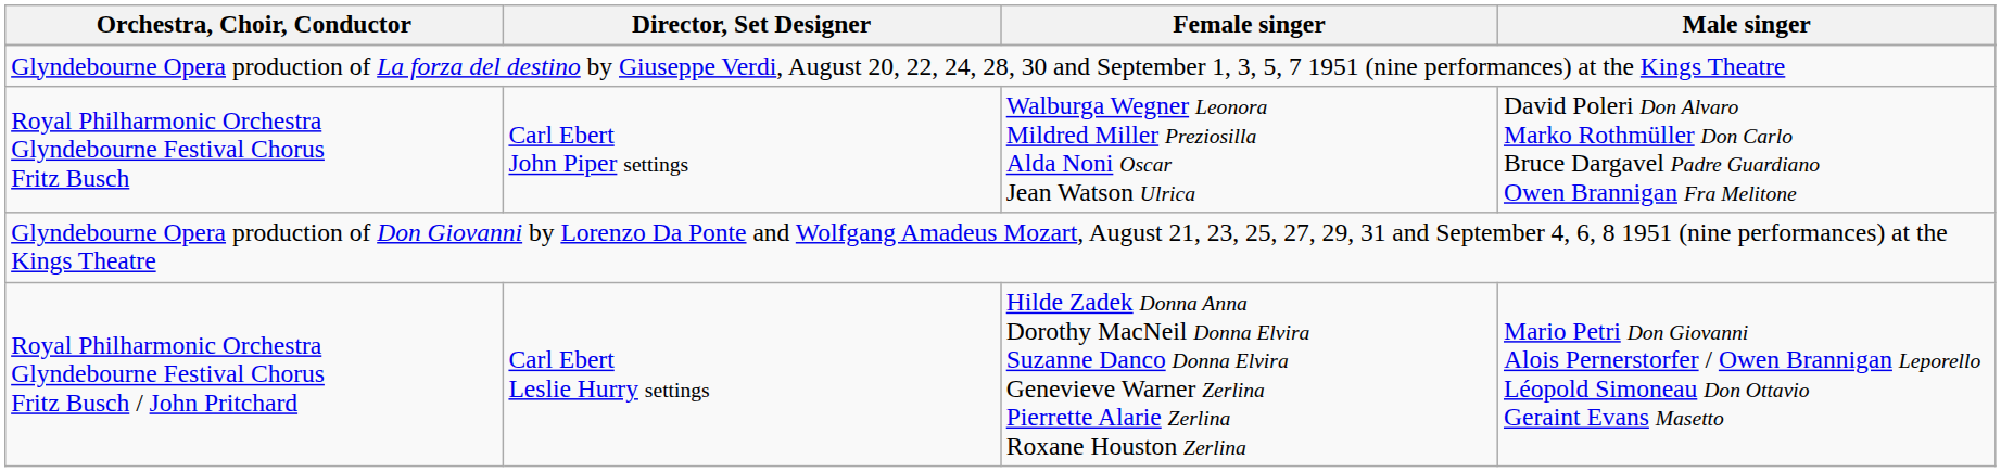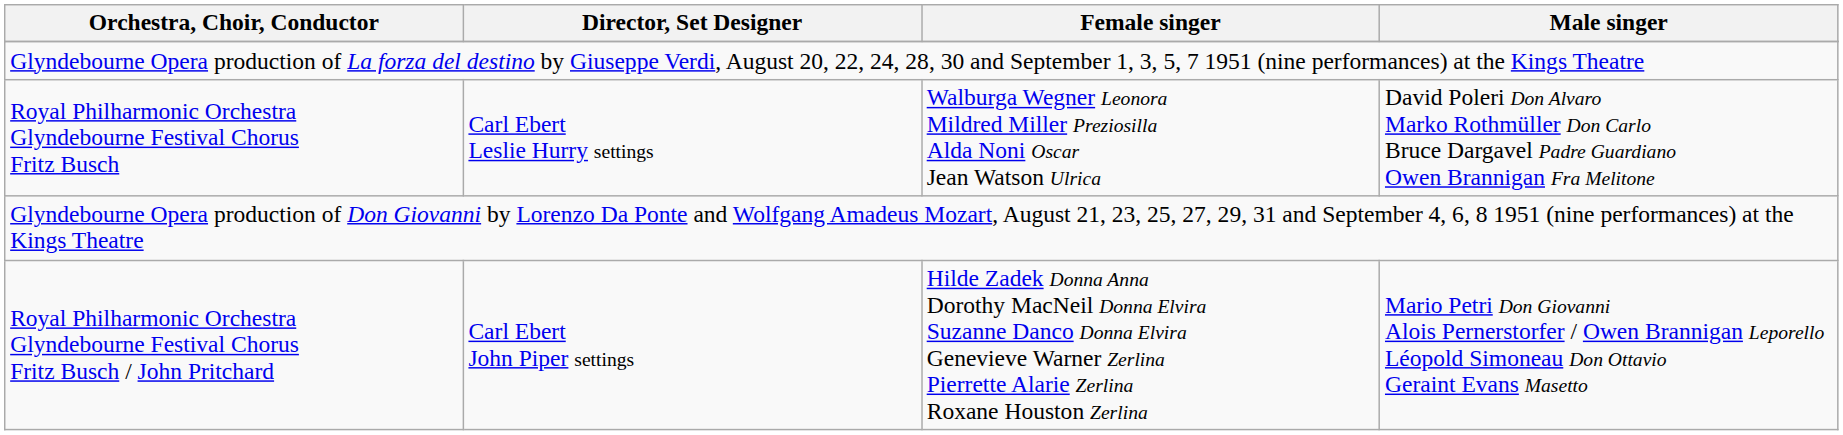row 3 | Director, Set Designer: Carl Ebert John Piper settings -> Carl Ebert Leslie Hurry settings
row 5 | Director, Set Designer: Carl Ebert Leslie Hurry settings -> Carl Ebert John Piper settings
